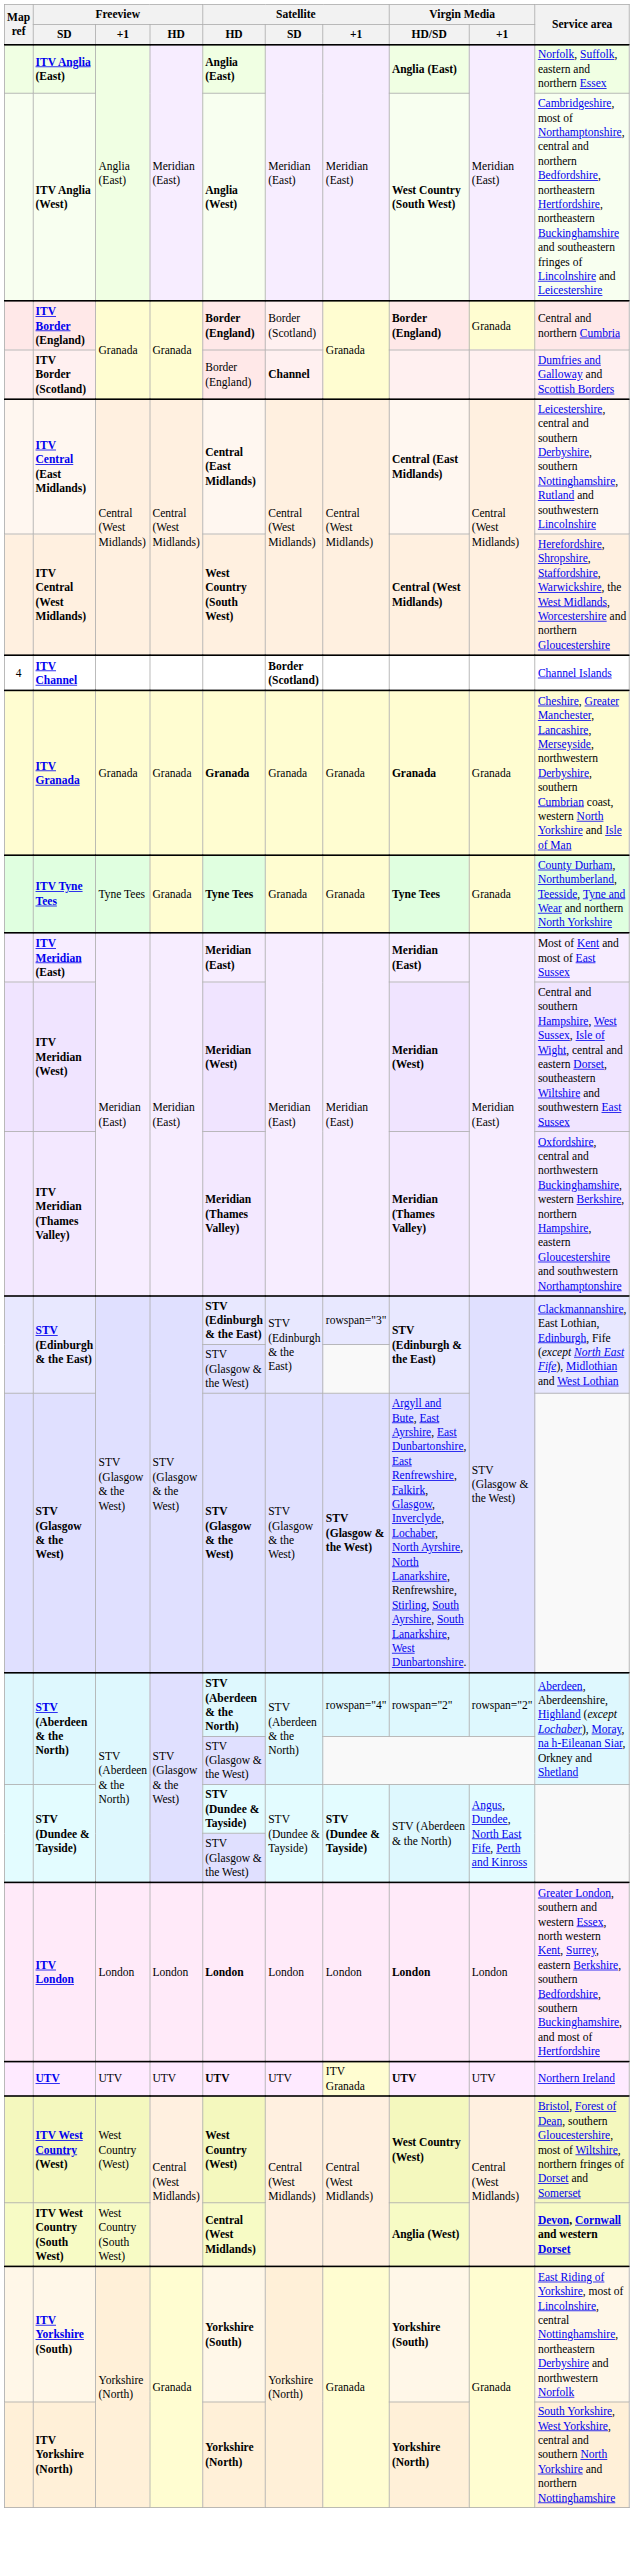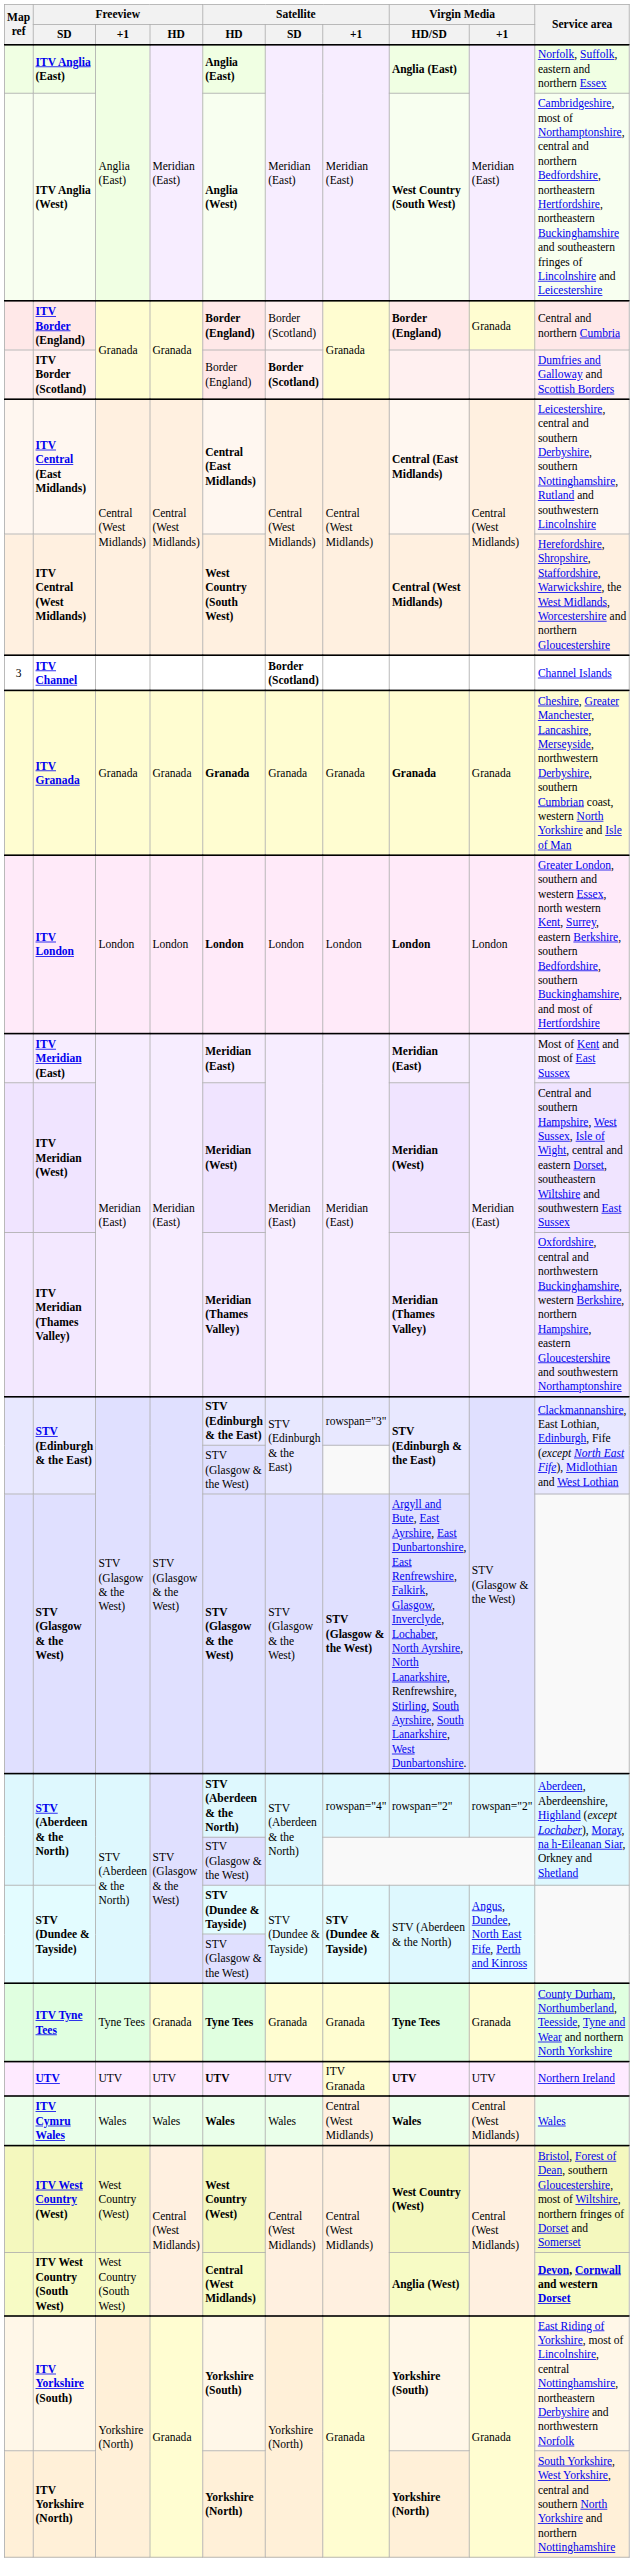ITV Border (Scotland) | Satellite / SD: Channel -> Border (Scotland)
ITV Channel | Map ref: 4 -> 3
rows swapped: ITV London <-> ITV Tyne Tees
+ row: ITV Cymru Wales | Wales | Wales | Wales | Wales | Central (West Midlands) | Wales | Central (West Midlands) | Wales
